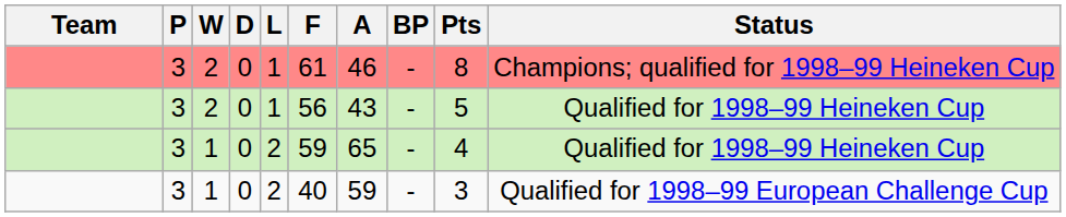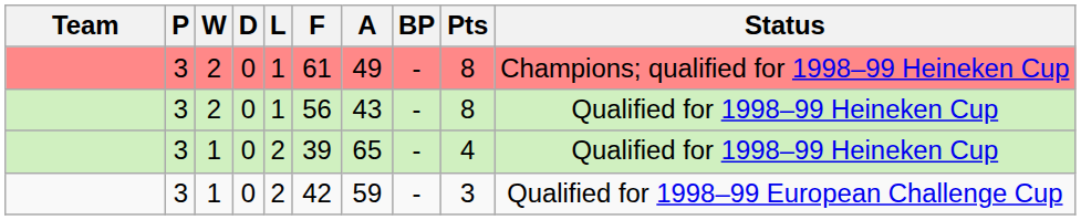row 2 | A: 46 -> 49
row 3 | Pts: 5 -> 8
row 4 | F: 59 -> 39
row 5 | F: 40 -> 42
